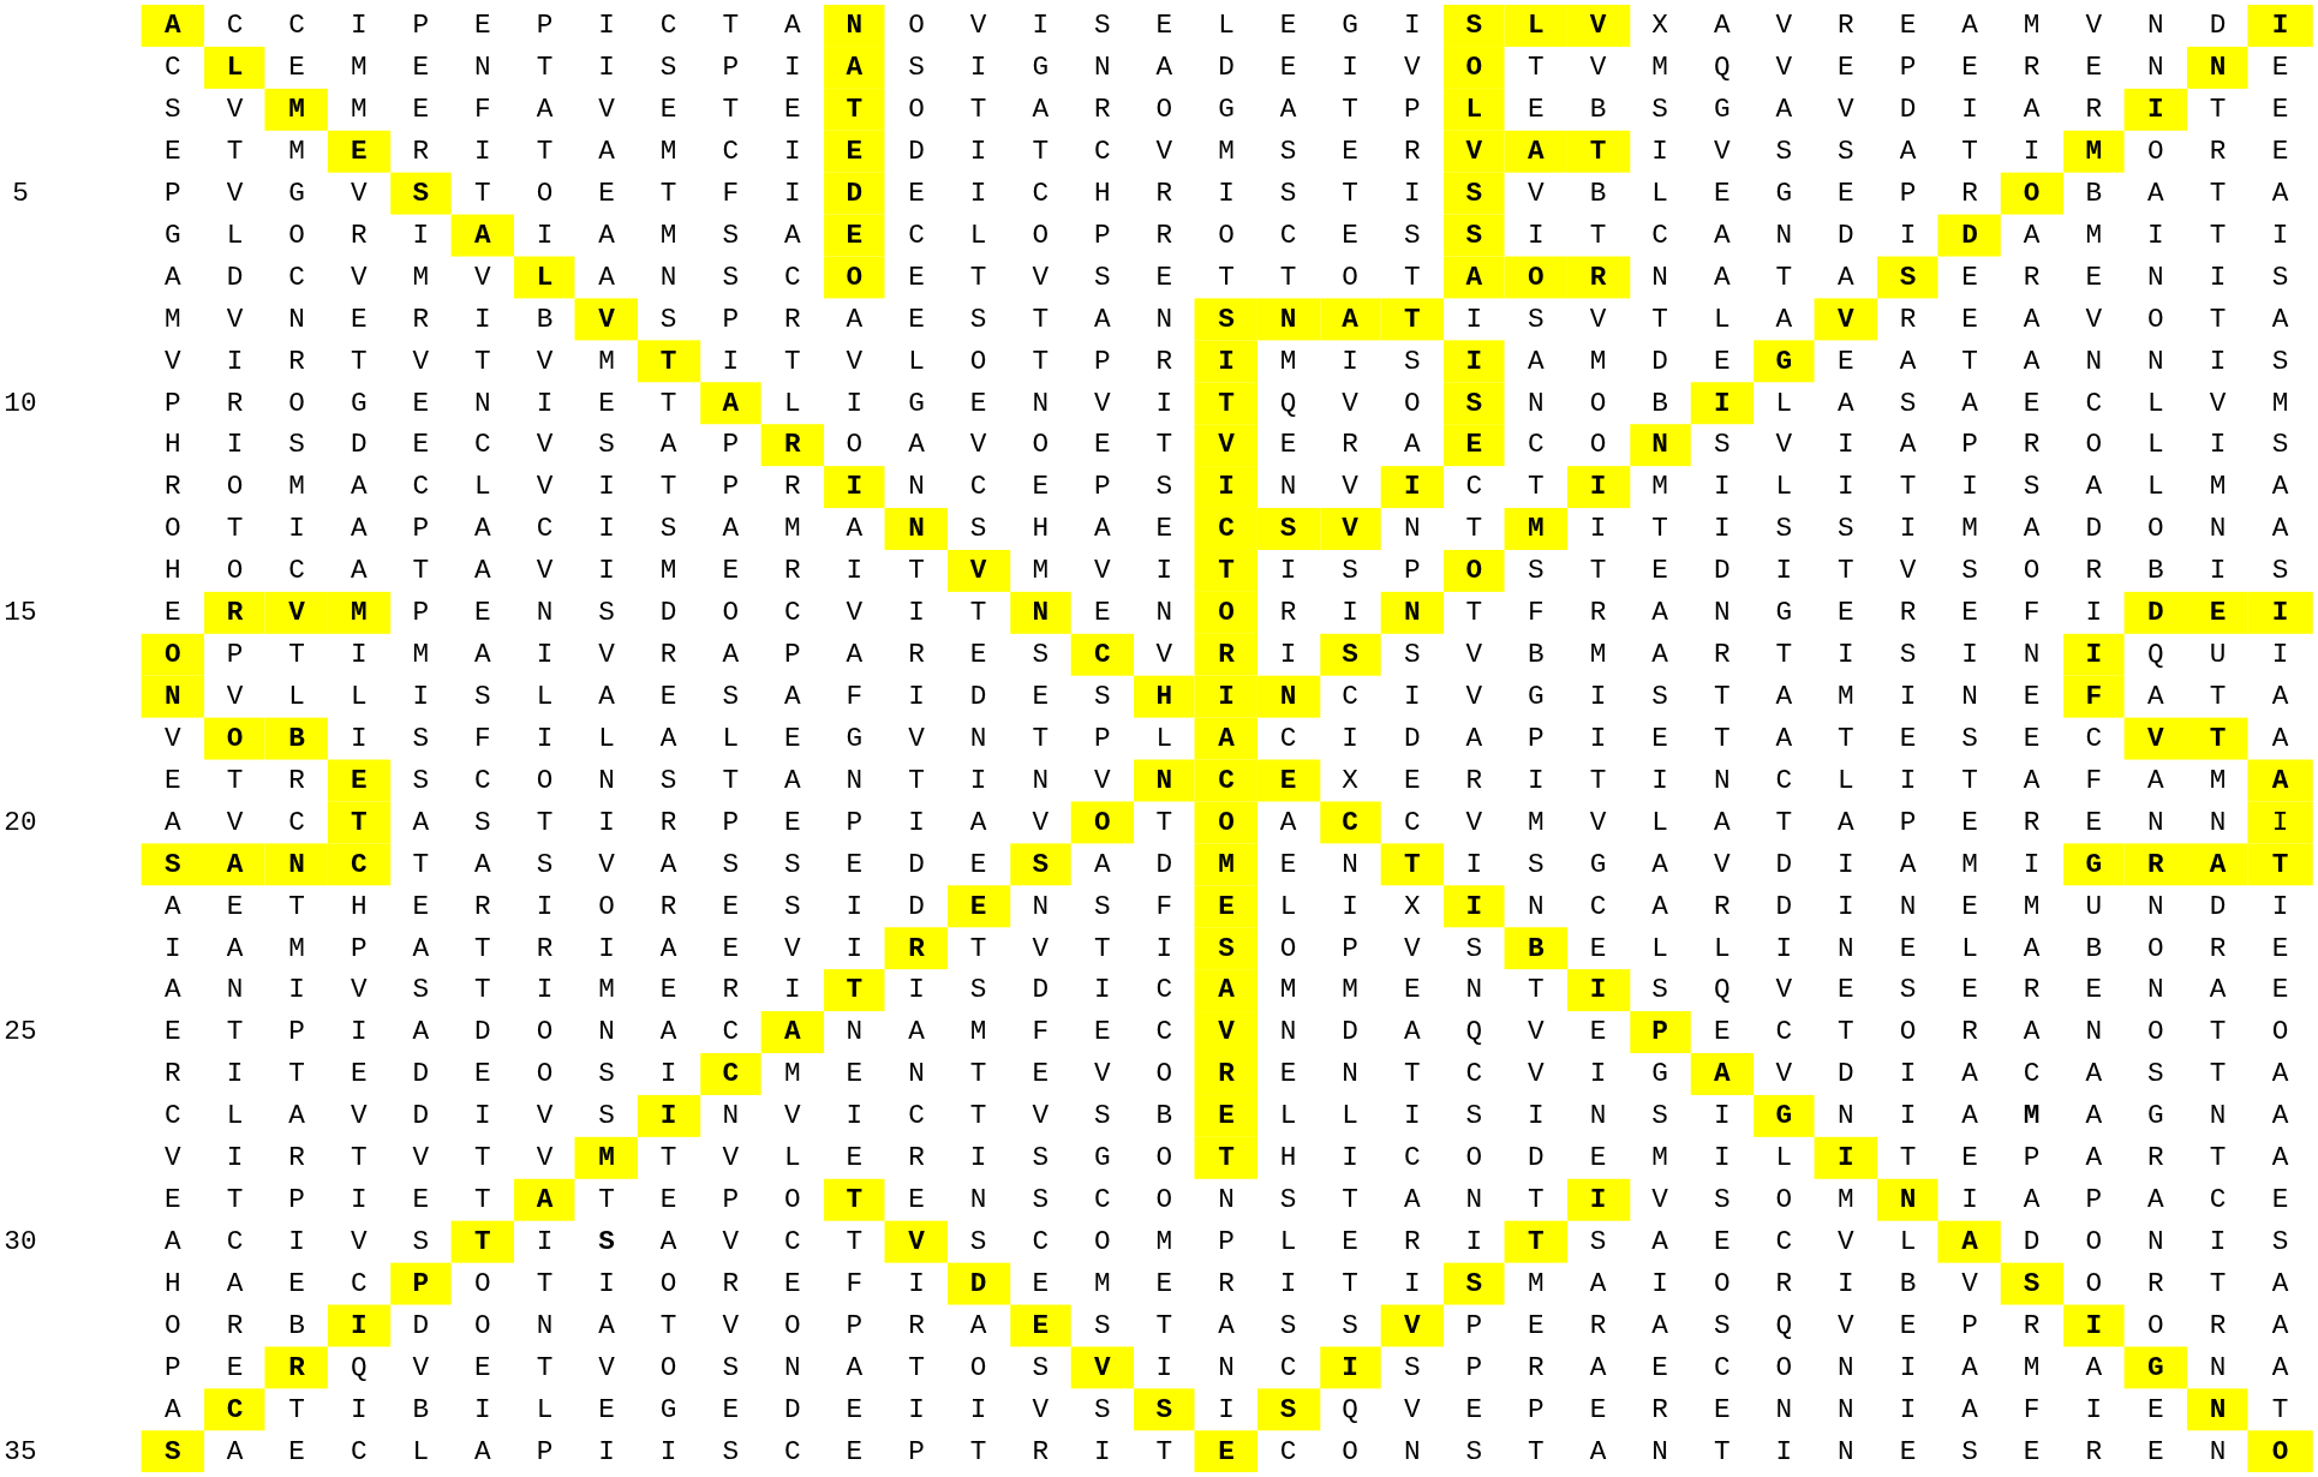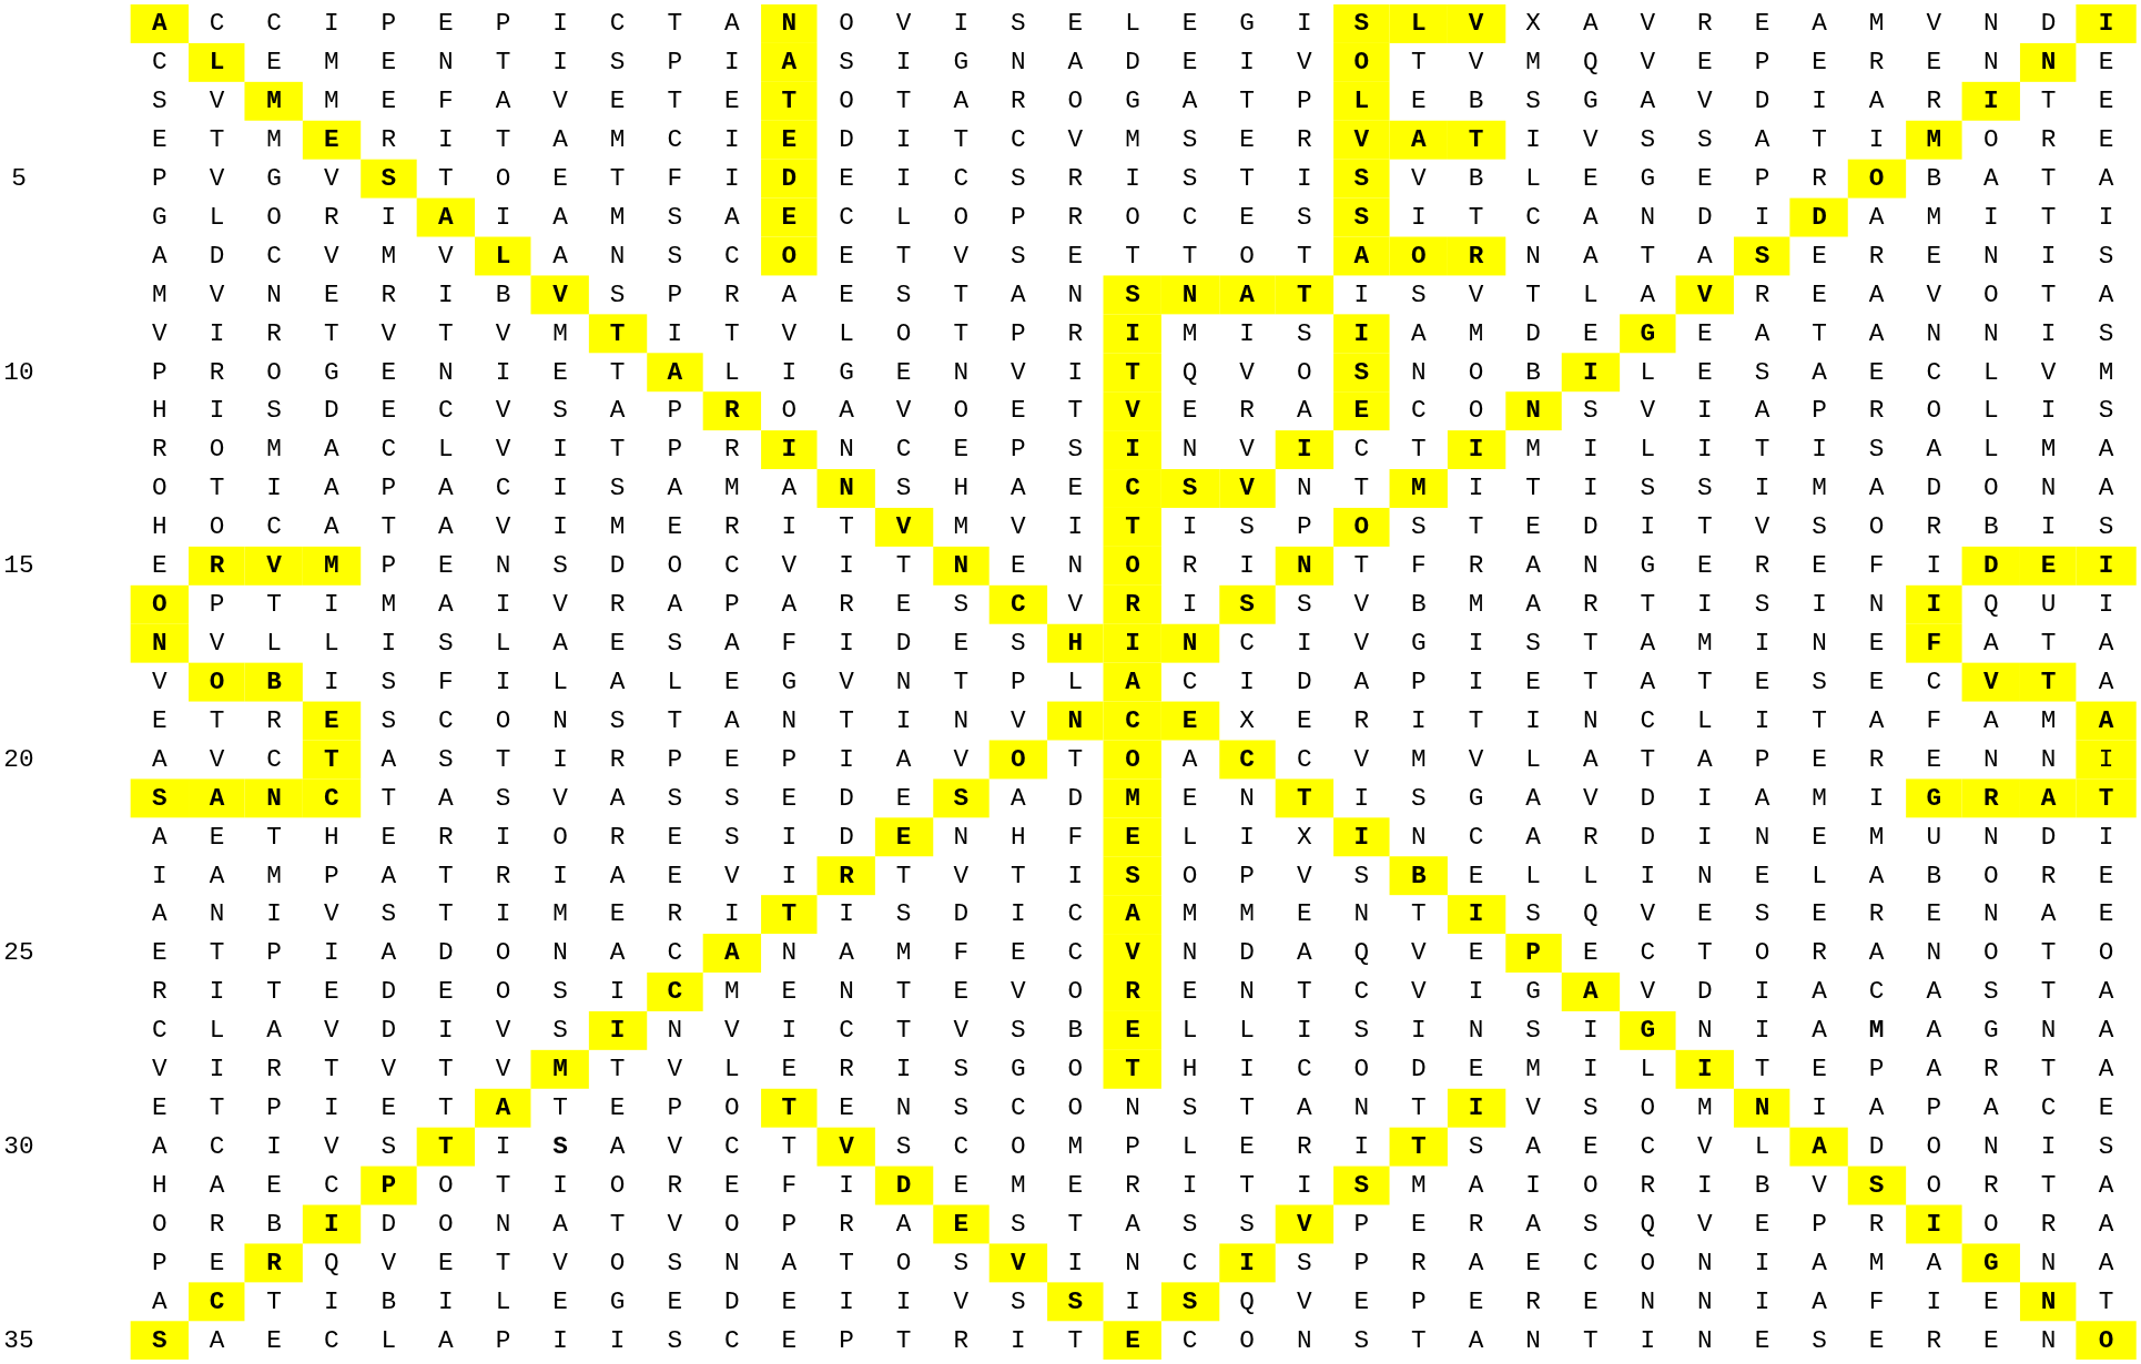row 5 | column 17: H -> S
row 10 | column 29: A -> E
row 22 | column 17: S -> H
